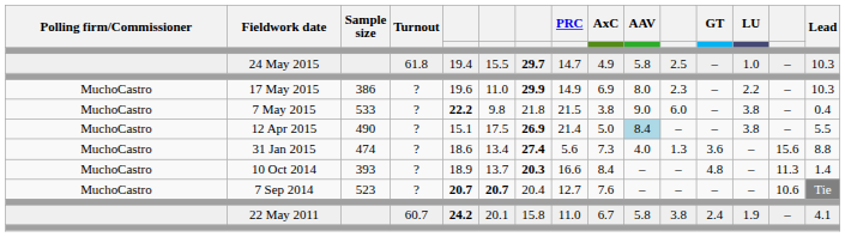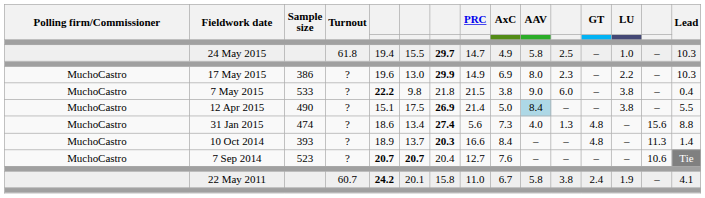17 May 2015 | column 6: 11.0 -> 13.0
31 Jan 2015 | GT: 3.6 -> 4.8
